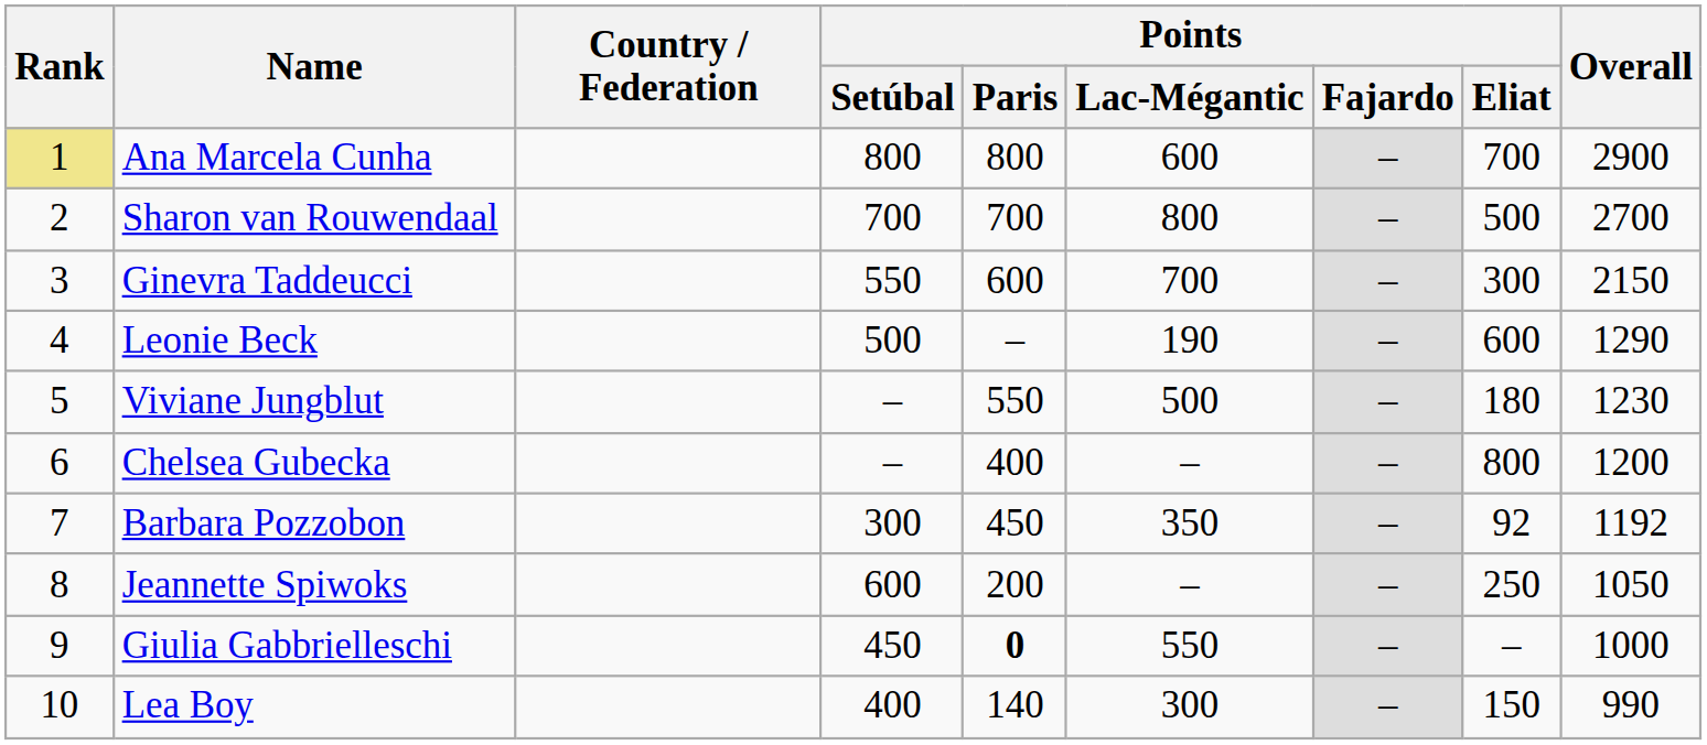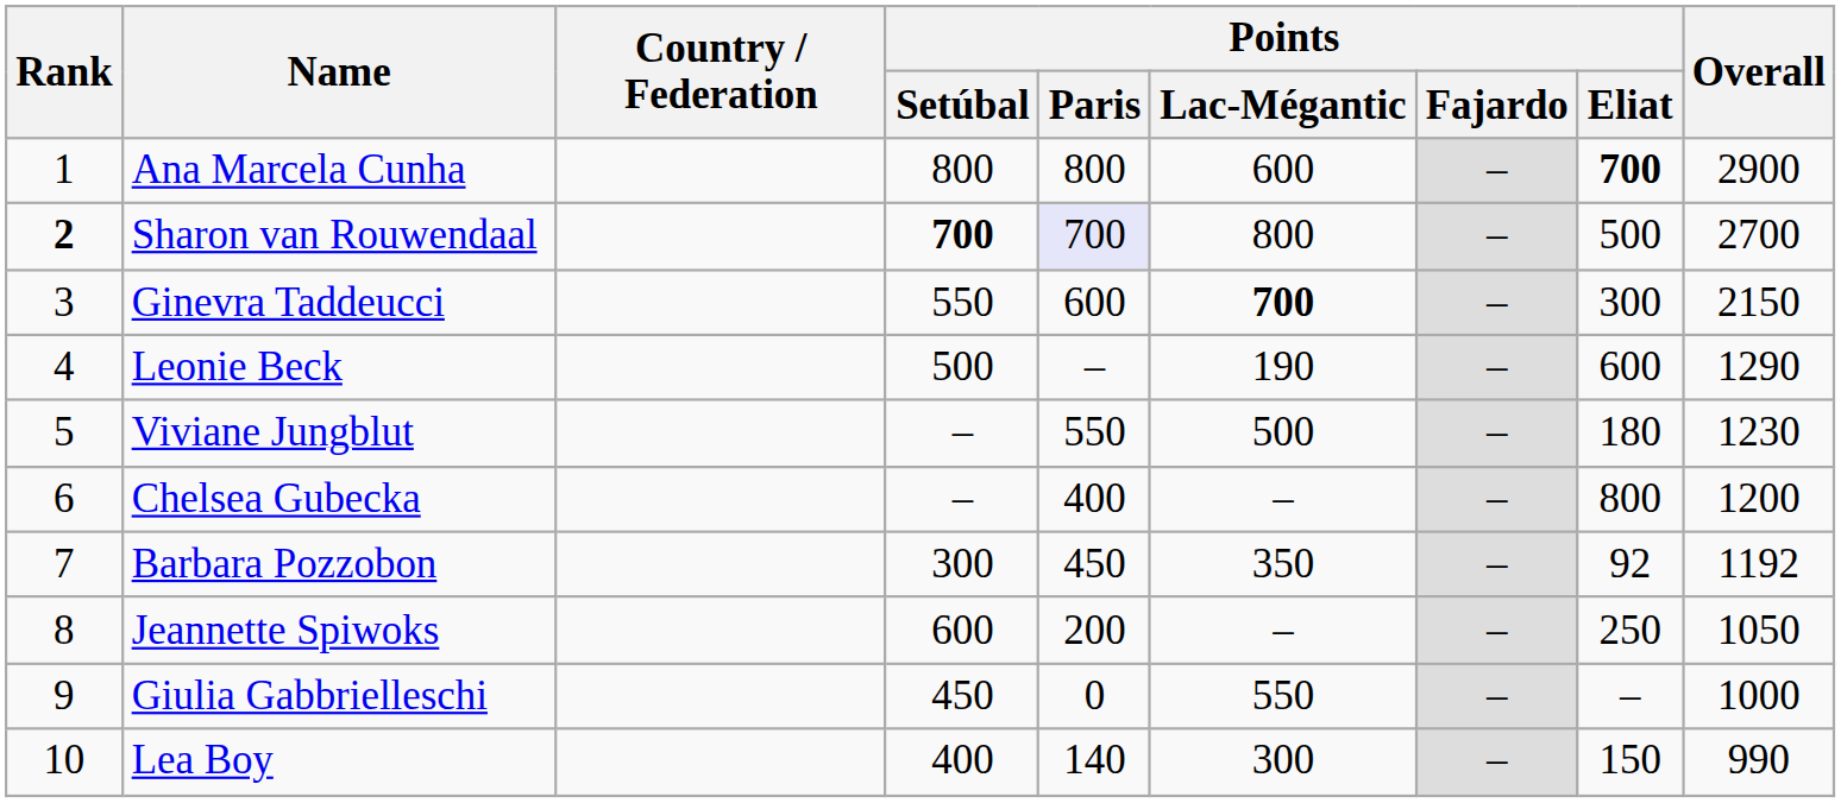Ana Marcela Cunha | Rank: khaki background -> no background
Ana Marcela Cunha | Points / Eliat: normal -> bold
Sharon van Rouwendaal | Rank: normal -> bold
Sharon van Rouwendaal | Points / Setúbal: normal -> bold
Sharon van Rouwendaal | Points / Paris: no background -> lavender background
Ginevra Taddeucci | Points / Lac-Mégantic: normal -> bold
Giulia Gabbrielleschi | Points / Paris: bold -> normal
